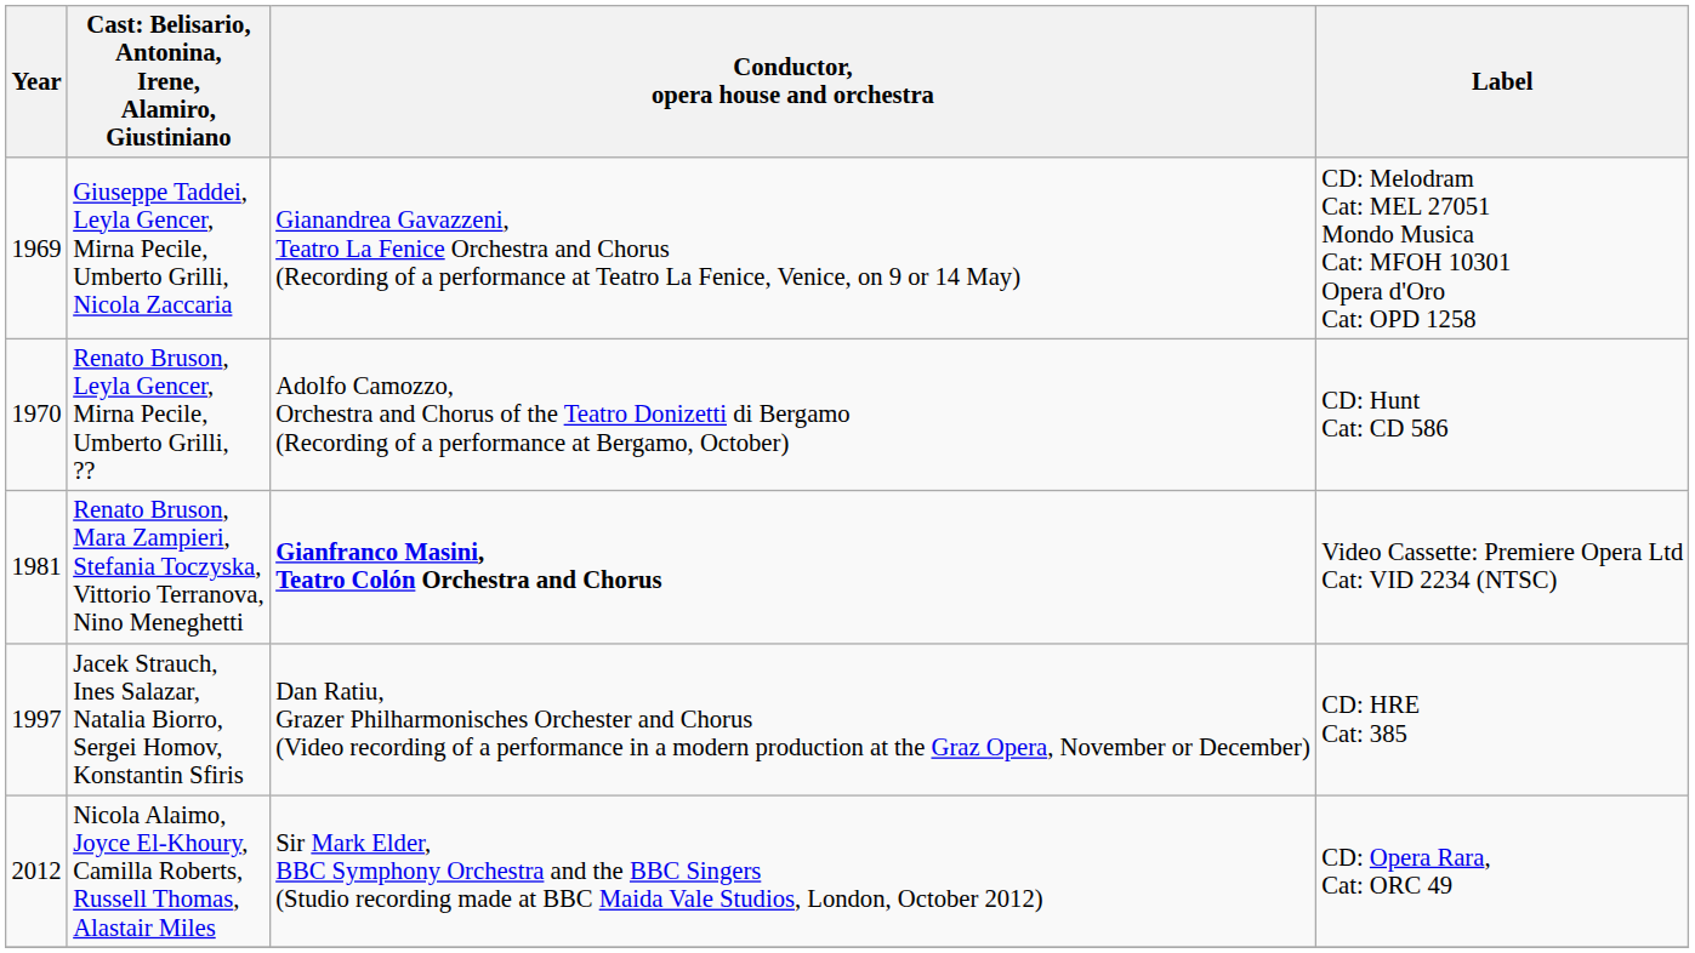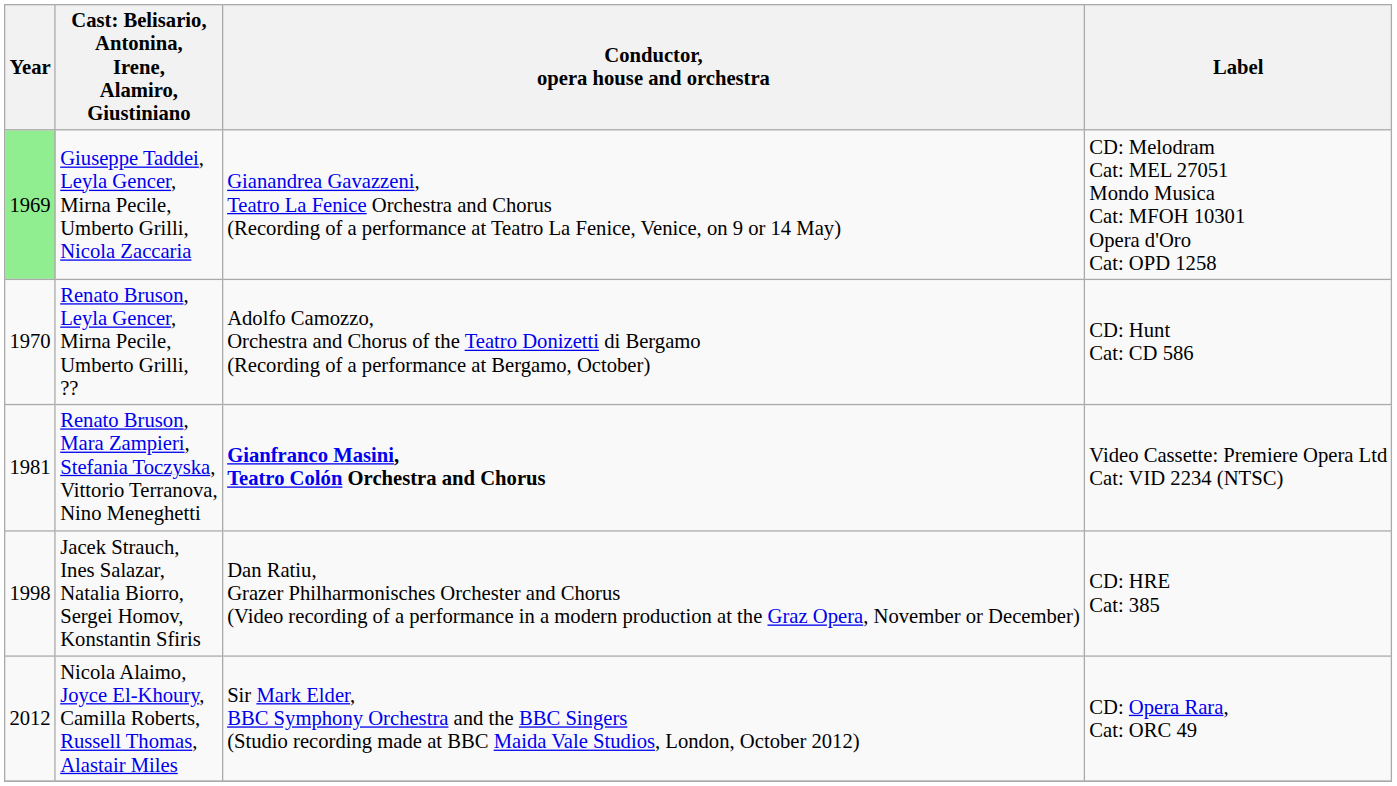row 2 | Year: no background -> lightgreen background
row 5 | Year: 1997 -> 1998
